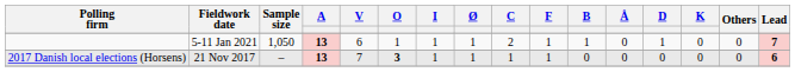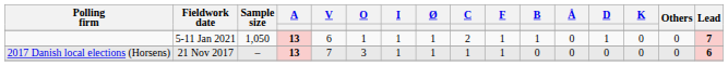2017 Danish local elections (Horsens) | O: bold -> normal
